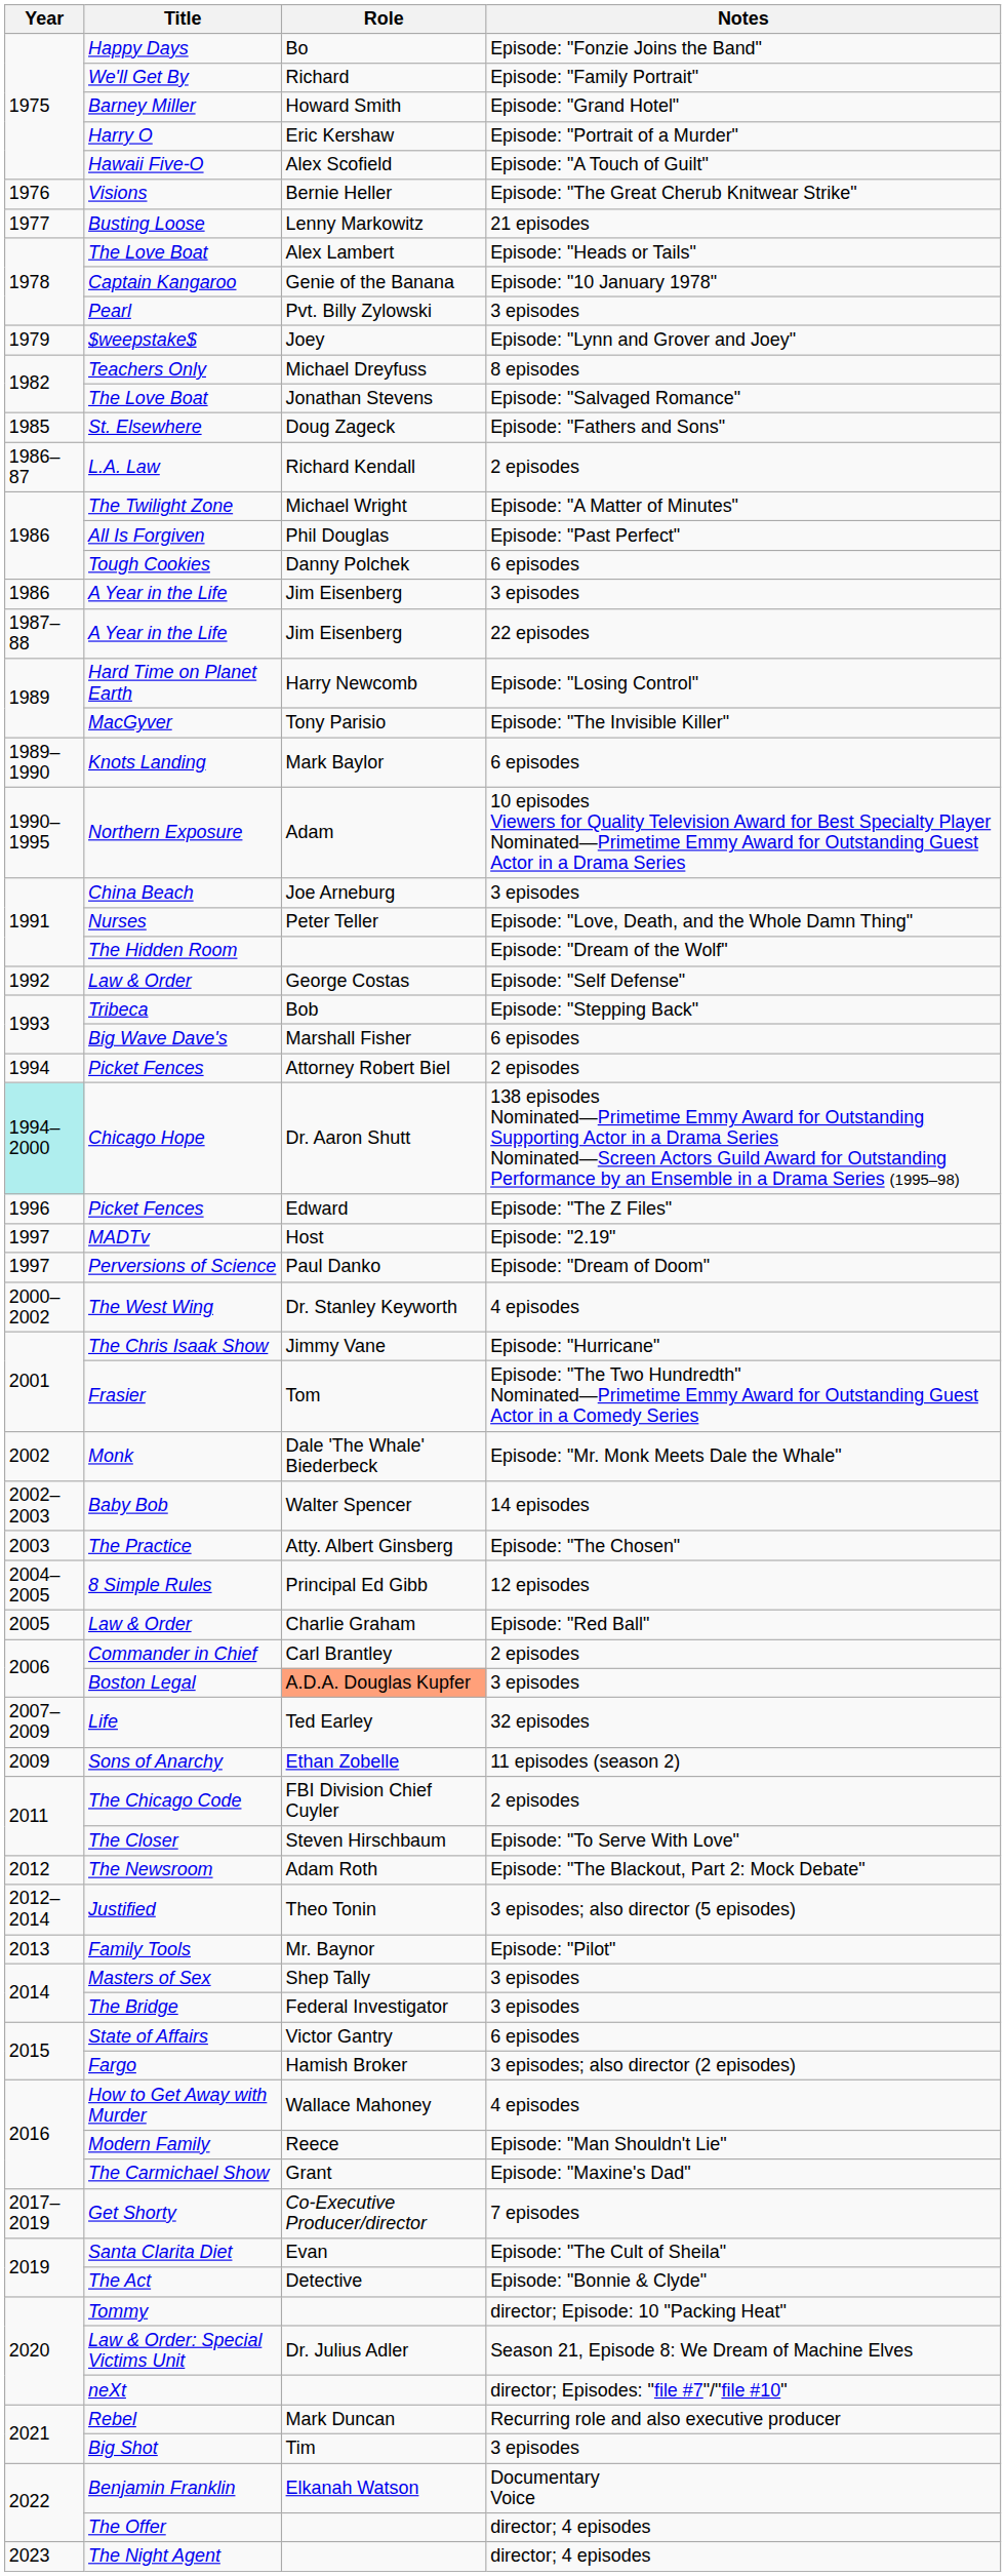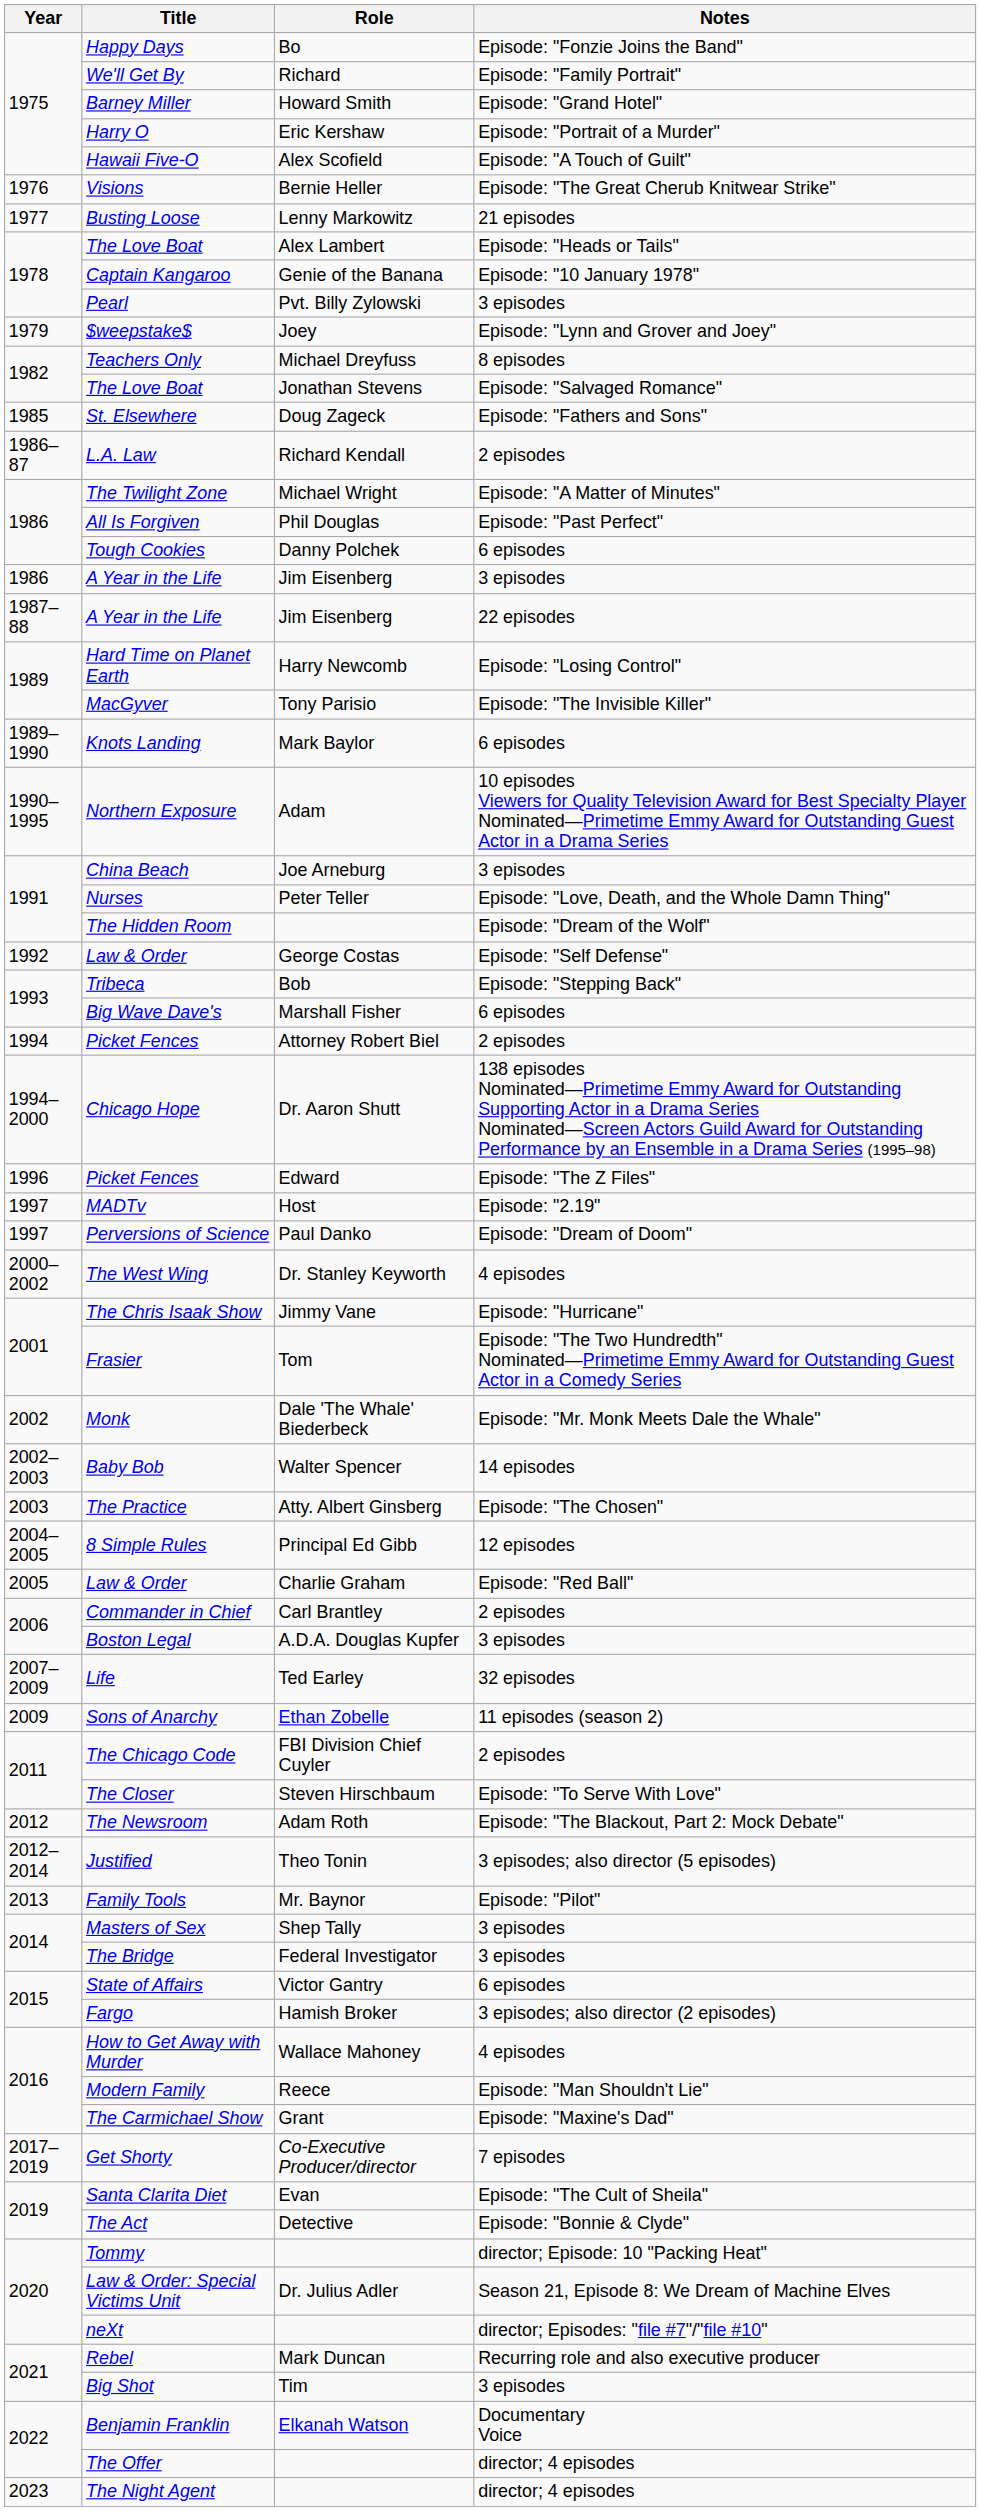Chicago Hope | Year: paleturquoise background -> no background
Boston Legal | Role: lightsalmon background -> no background
